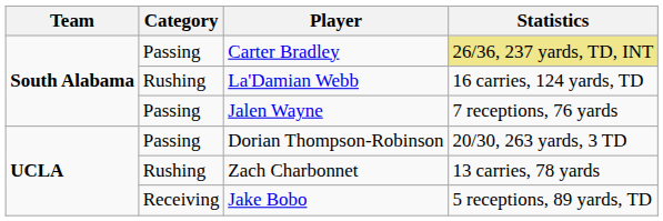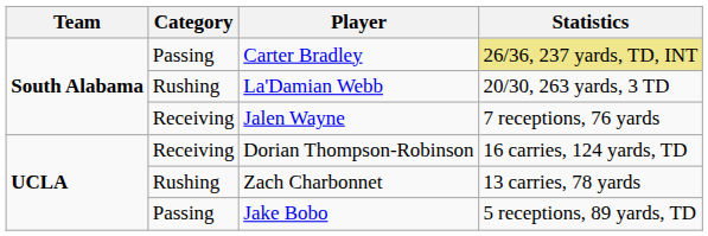La'Damian Webb | Statistics: 16 carries, 124 yards, TD -> 20/30, 263 yards, 3 TD
Jalen Wayne | Category: Passing -> Receiving
Dorian Thompson-Robinson | Category: Passing -> Receiving
Dorian Thompson-Robinson | Statistics: 20/30, 263 yards, 3 TD -> 16 carries, 124 yards, TD
Jake Bobo | Category: Receiving -> Passing
